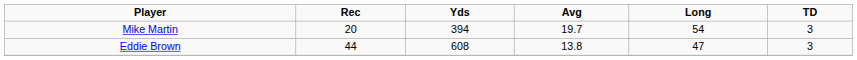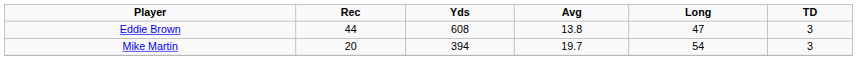rows swapped: Eddie Brown <-> Mike Martin
